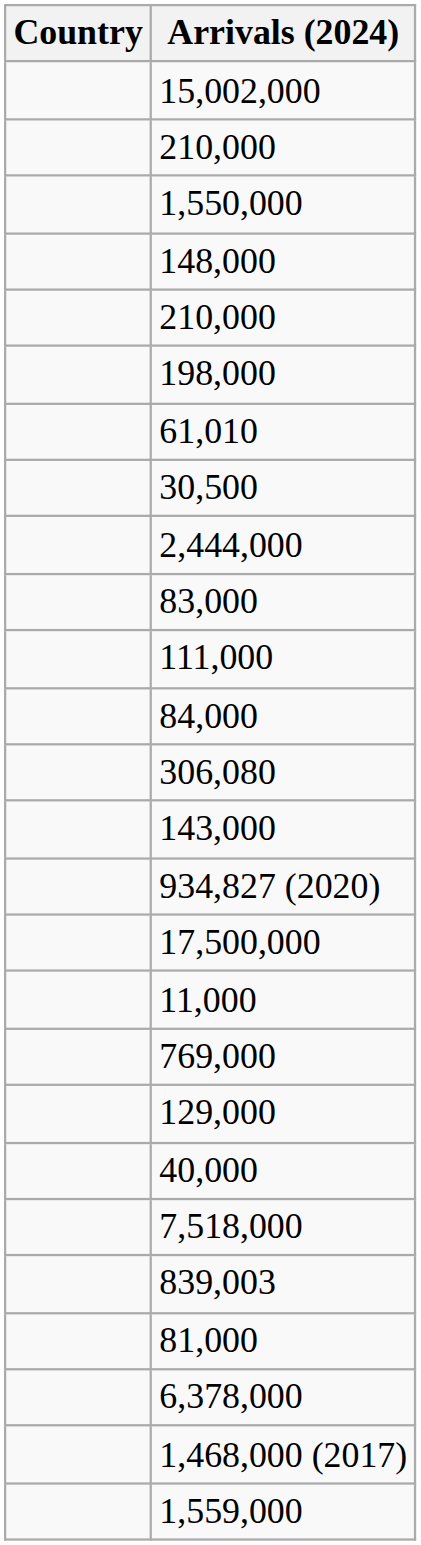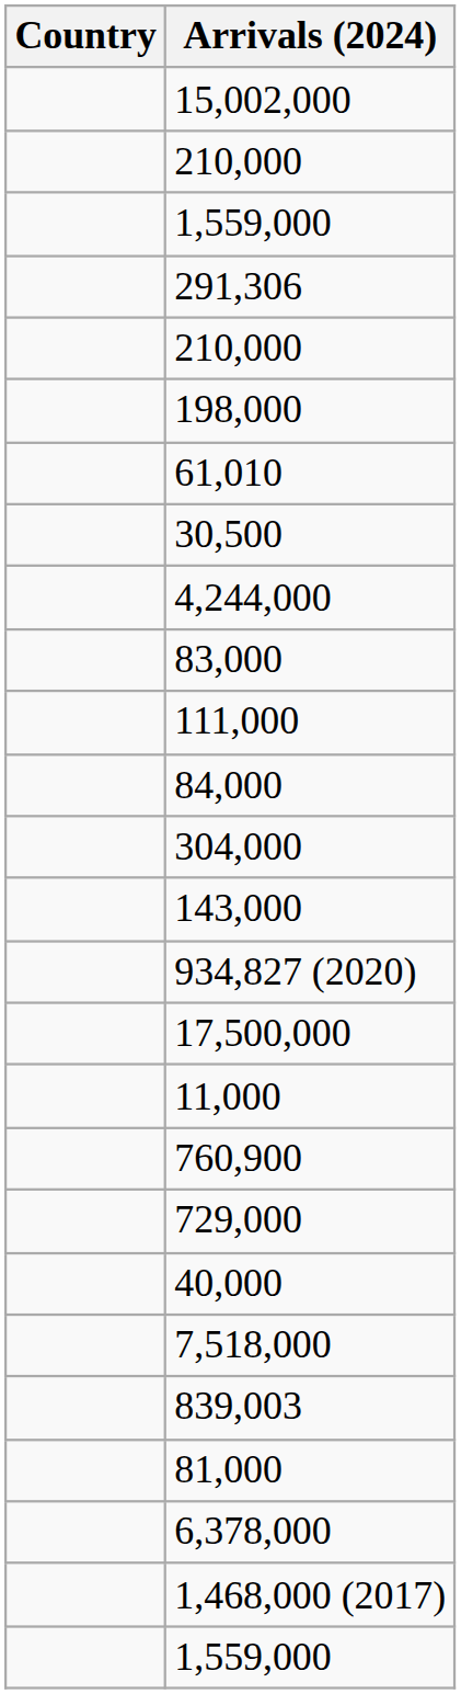row 4 | Arrivals (2024): 1,550,000 -> 1,559,000
row 5 | Arrivals (2024): 148,000 -> 291,306
row 10 | Arrivals (2024): 2,444,000 -> 4,244,000
row 14 | Arrivals (2024): 306,080 -> 304,000
row 19 | Arrivals (2024): 769,000 -> 760,900
row 20 | Arrivals (2024): 129,000 -> 729,000
